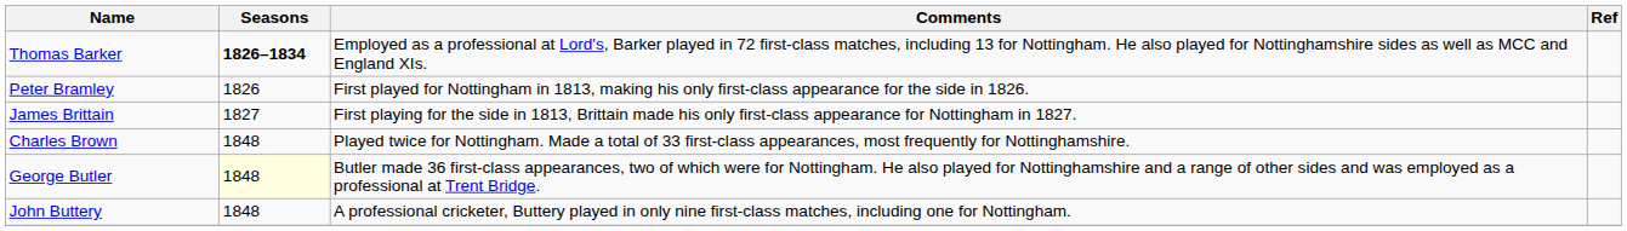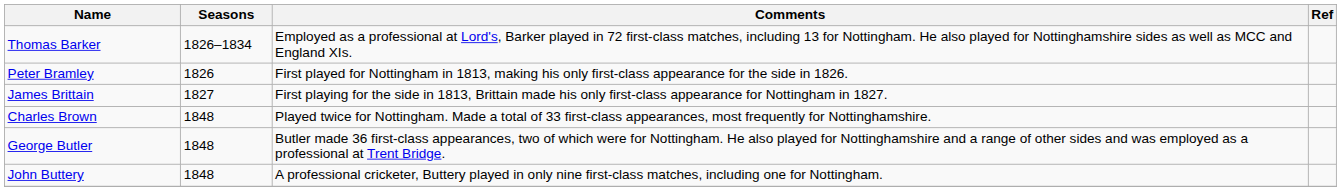Thomas Barker | Seasons: bold -> normal
George Butler | Seasons: lightyellow background -> no background
